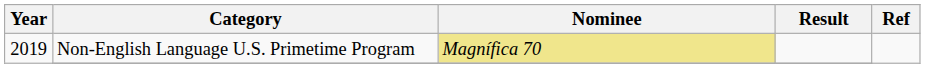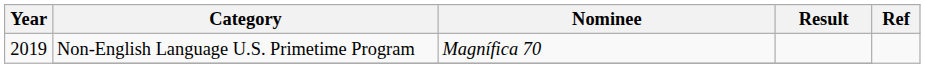Non-English Language U.S. Primetime Program | Nominee: khaki background -> no background
